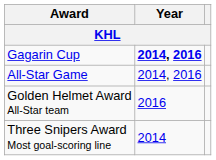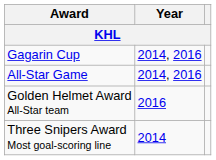Gagarin Cup | Year: bold -> normal
